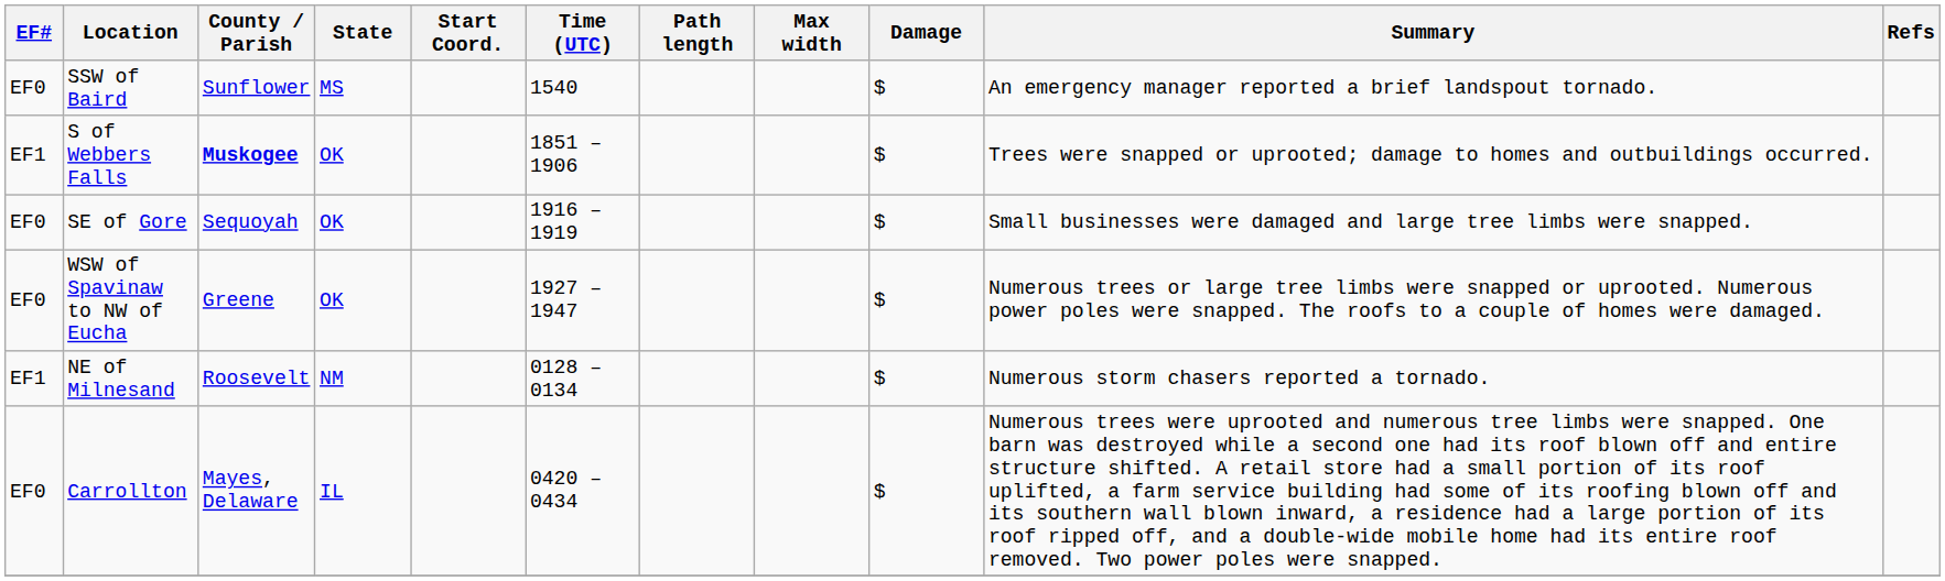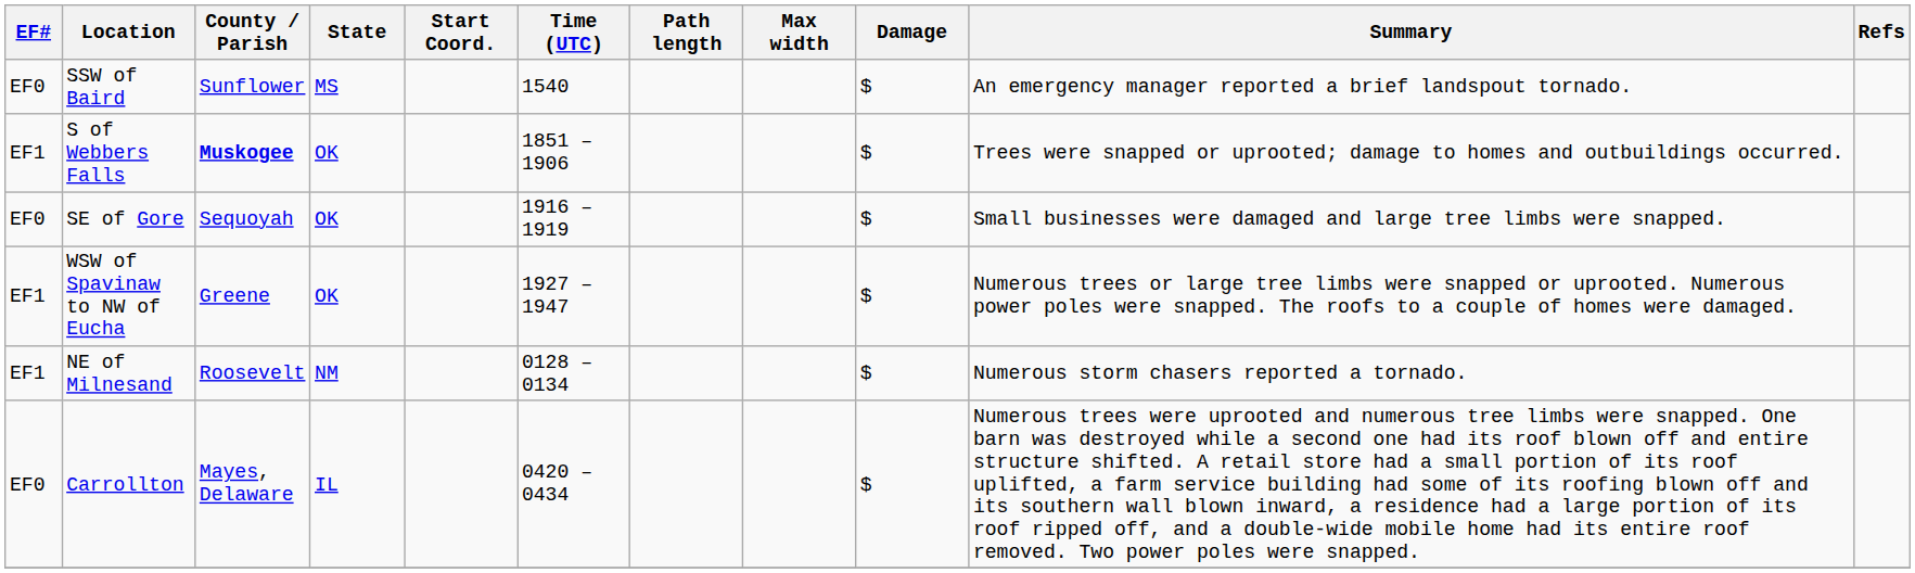WSW of Spavinaw to NW of Eucha | EF#: EF0 -> EF1
